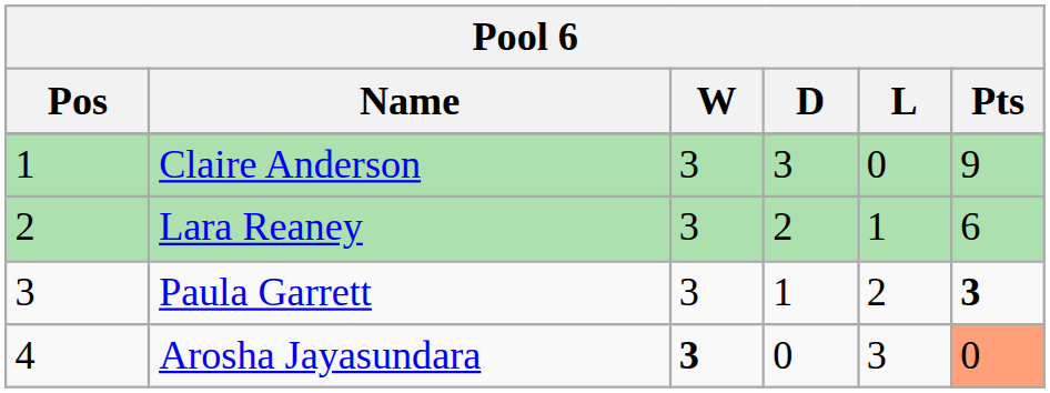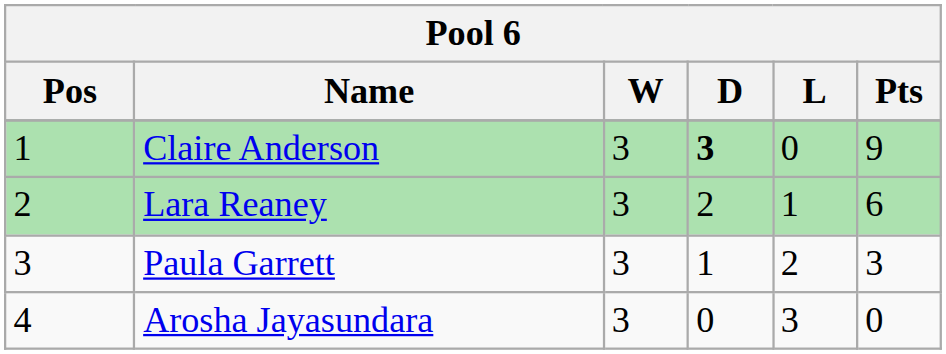Claire Anderson | D: normal -> bold
Paula Garrett | Pts: bold -> normal
Arosha Jayasundara | W: bold -> normal
Arosha Jayasundara | Pts: lightsalmon background -> no background
